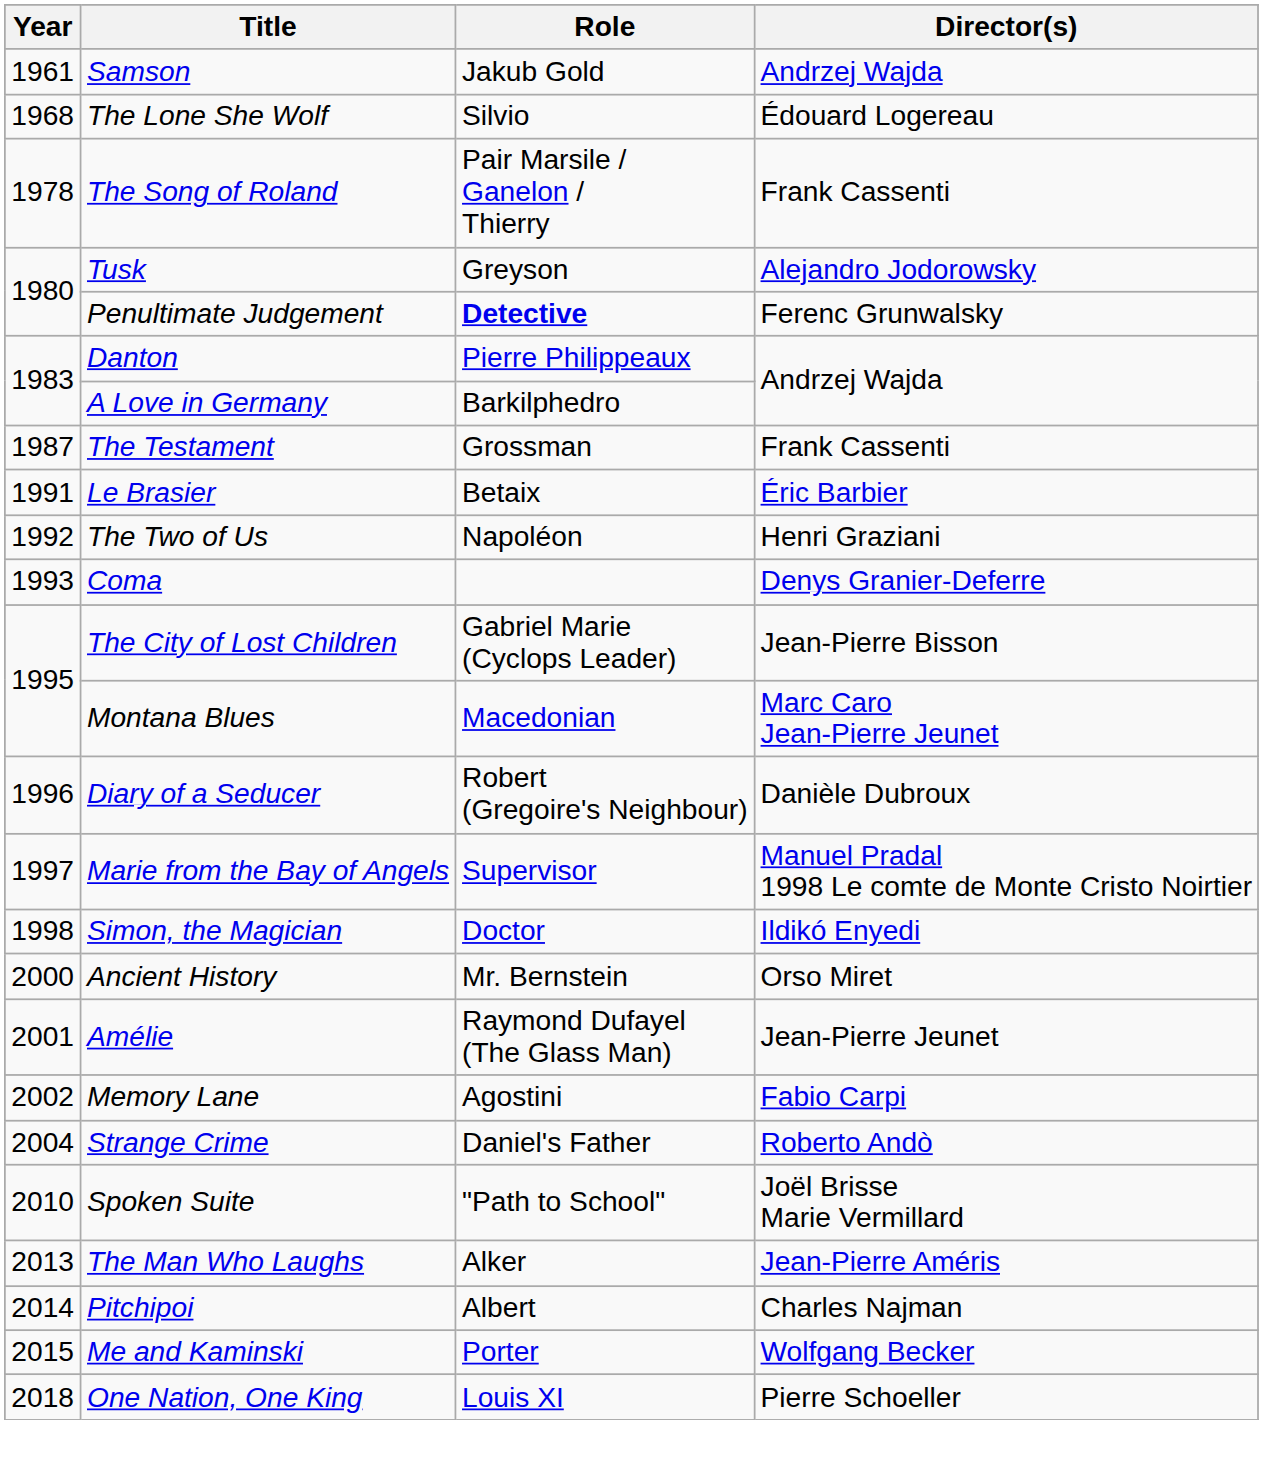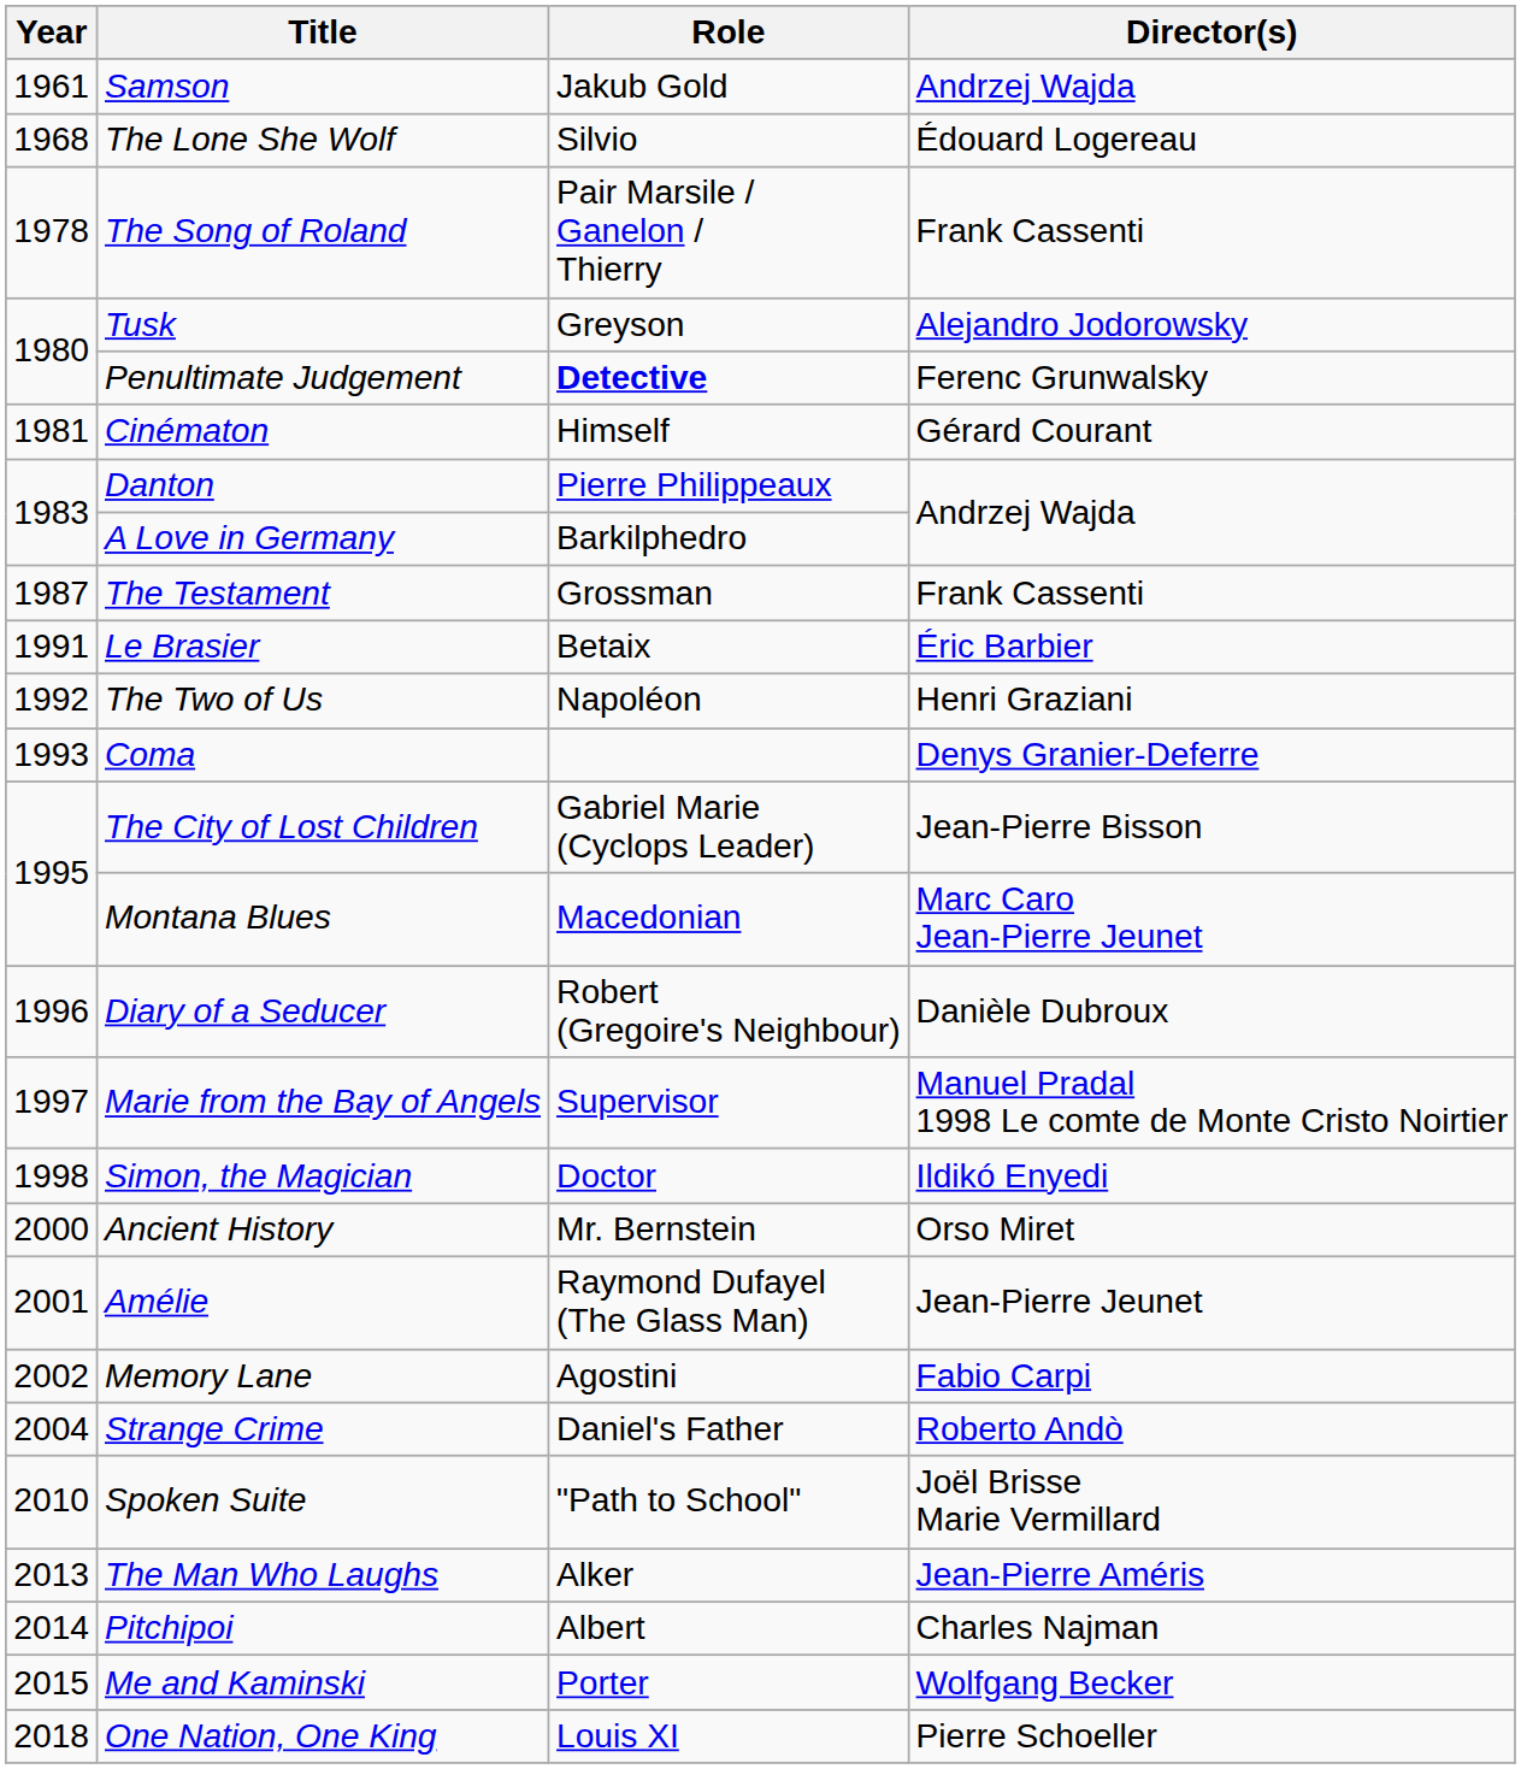+ row: 1981 | Cinématon | Himself | Gérard Courant
